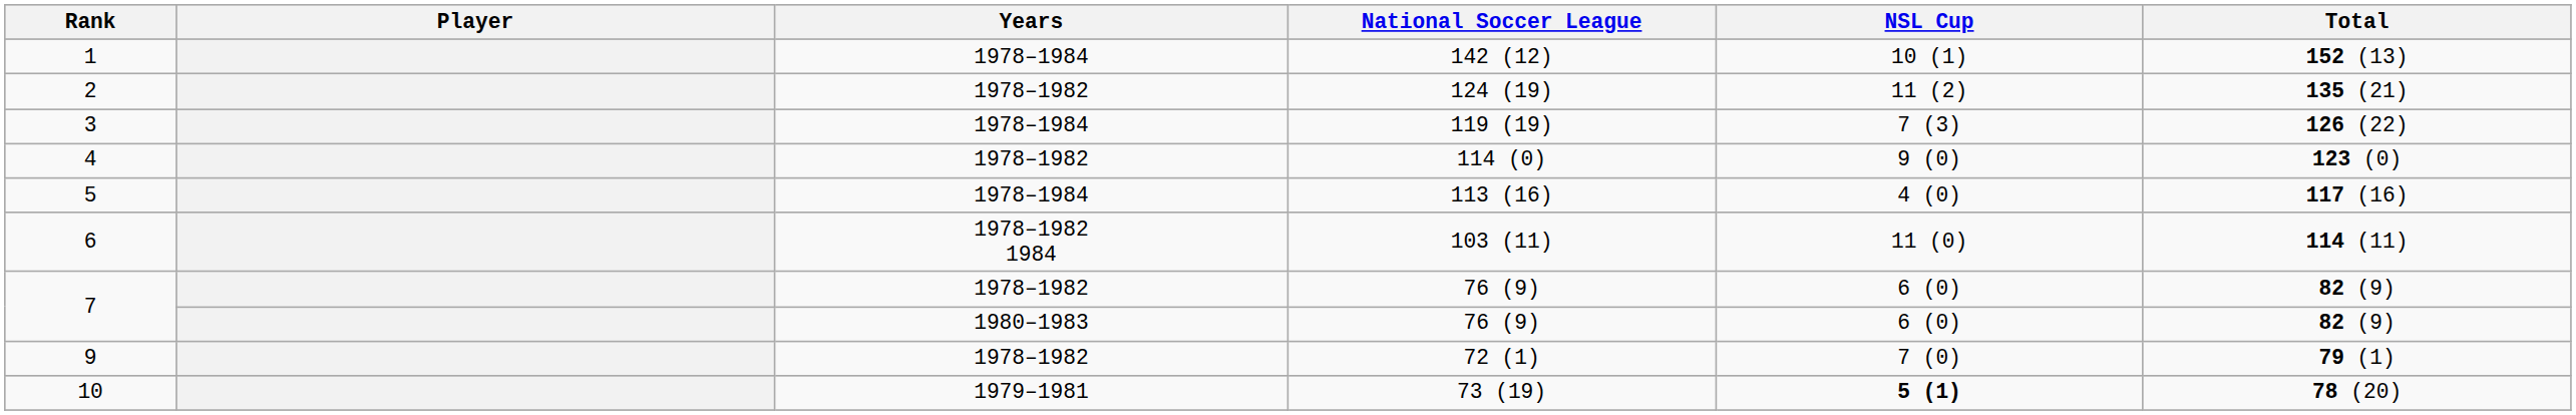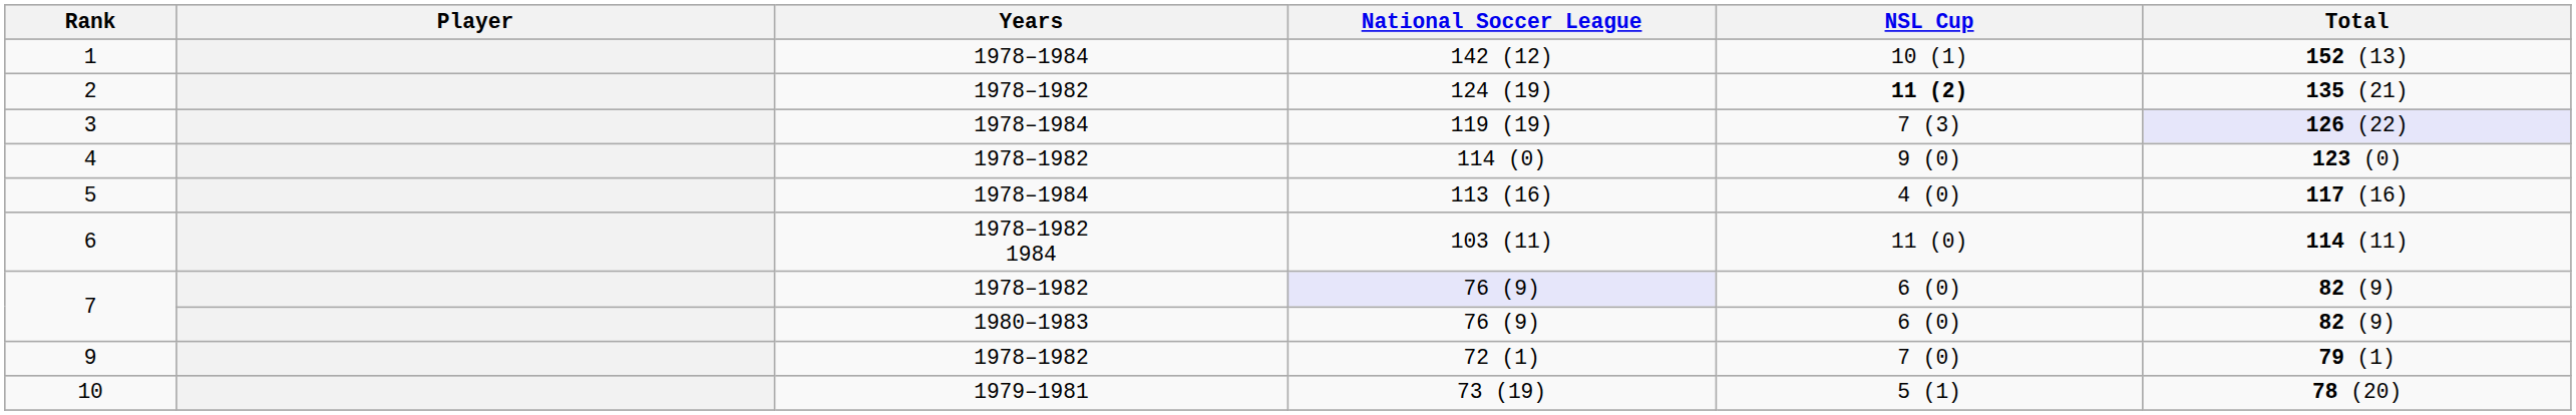2 | NSL Cup: normal -> bold
3 | Total: no background -> lavender background
7 / 1978–1982 | National Soccer League: no background -> lavender background
10 | NSL Cup: bold -> normal
